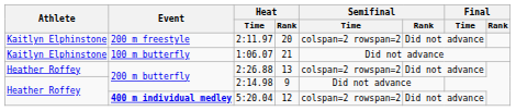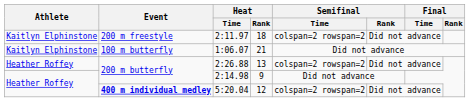2:11.97 | Heat / Rank: 20 -> 18
